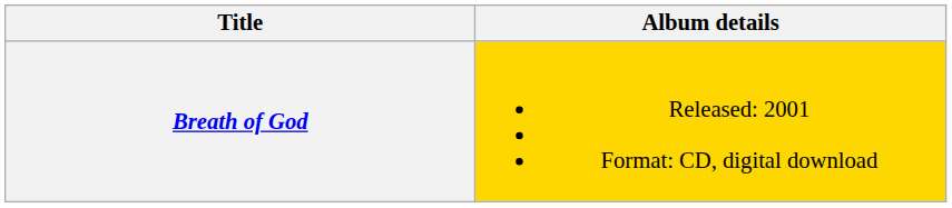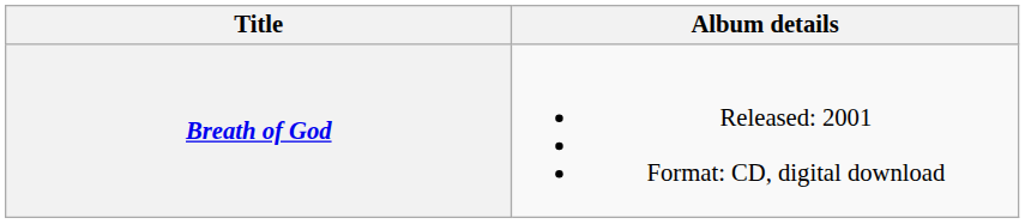Breath of God | Album details: gold background -> no background
